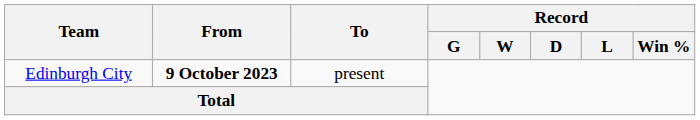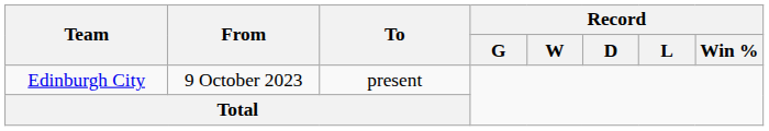Edinburgh City | From: bold -> normal
